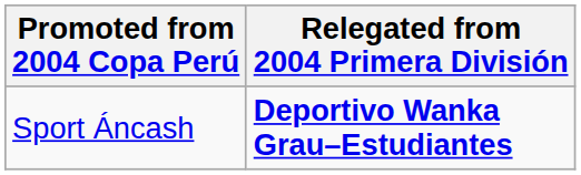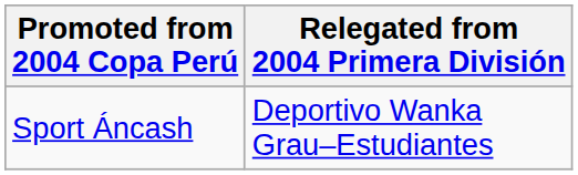Sport Áncash | Relegated from 2004 Primera División: bold -> normal
